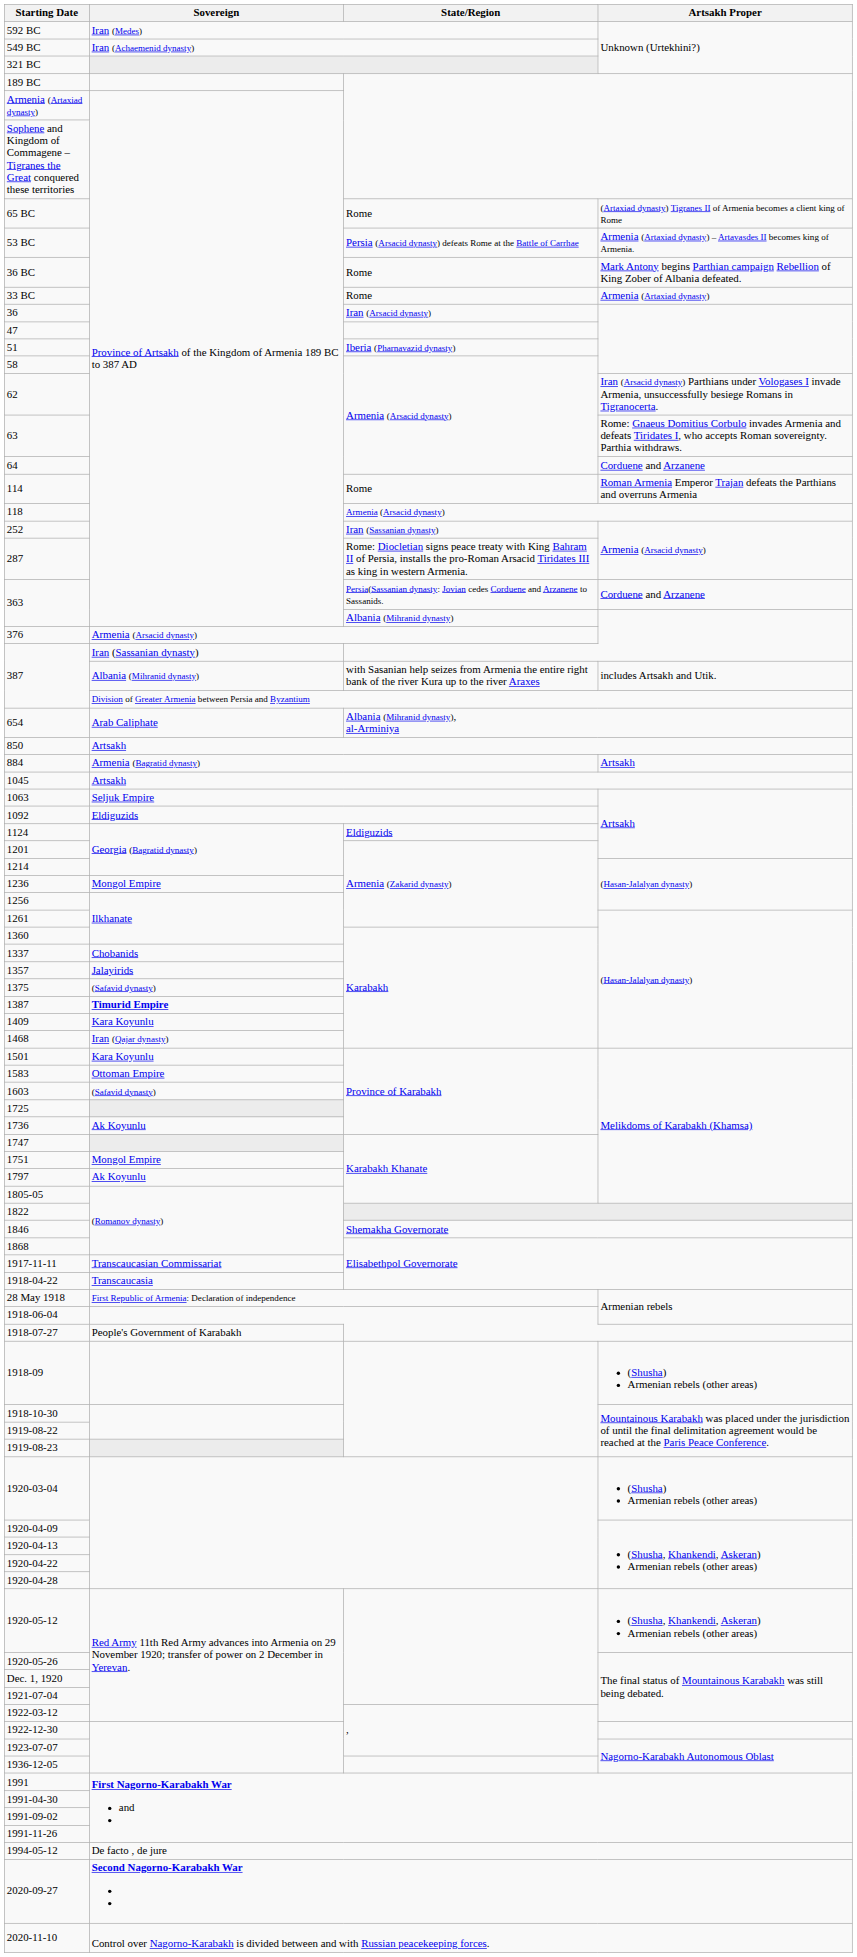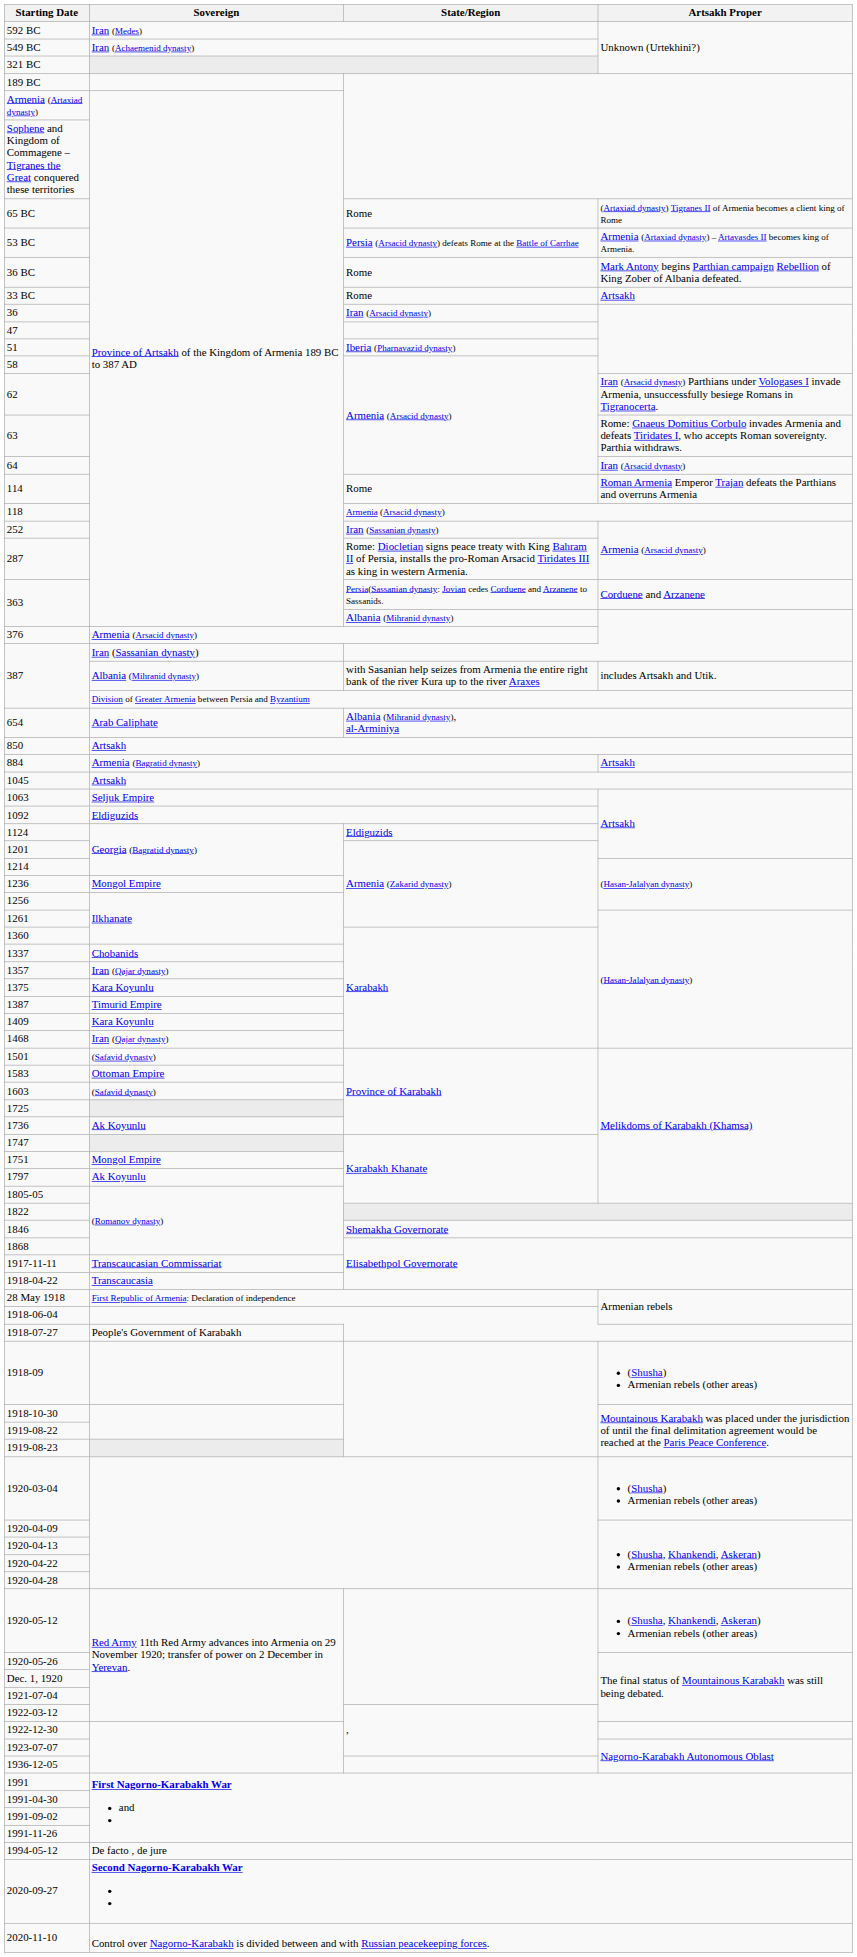33 BC | Artsakh Proper: Armenia (Artaxiad dynasty) -> Artsakh
64 | Artsakh Proper: Corduene and Arzanene -> Iran (Arsacid dynasty)
1357 | Sovereign: Jalayirids -> Iran (Qajar dynasty)
1375 | Sovereign: (Safavid dynasty) -> Kara Koyunlu
1387 | Sovereign: bold -> normal
1501 | Sovereign: Kara Koyunlu -> (Safavid dynasty)
